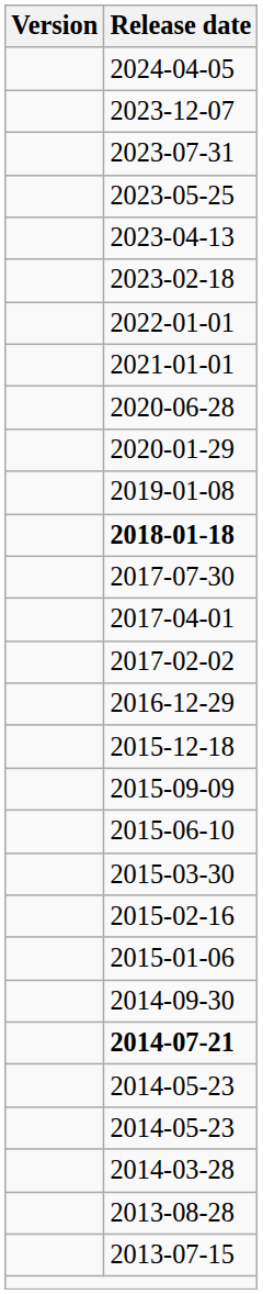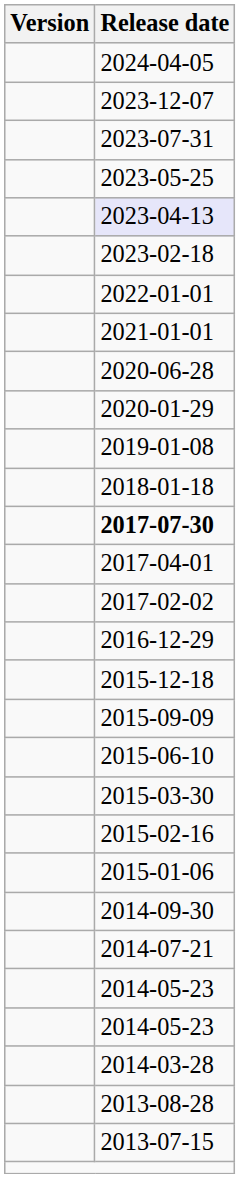row 6 | Release date: no background -> lavender background
row 13 | Release date: bold -> normal
row 14 | Release date: normal -> bold
row 25 | Release date: bold -> normal
